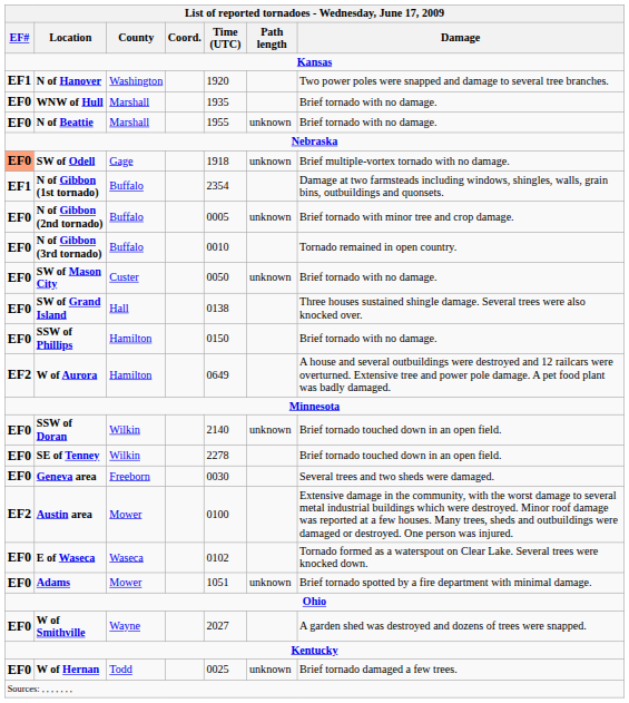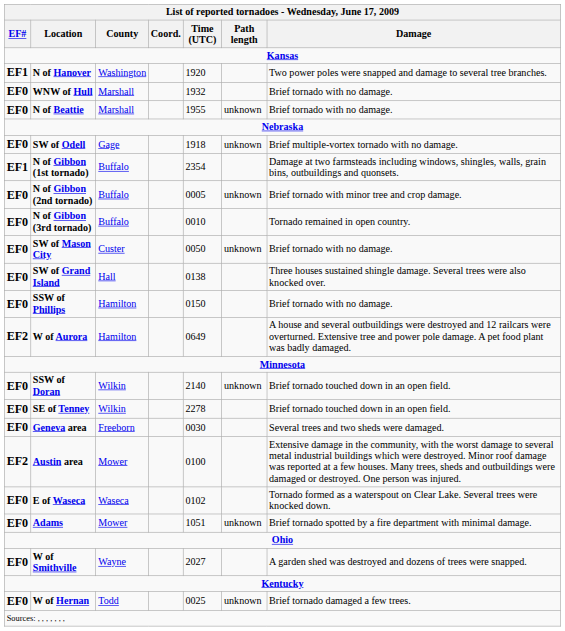WNW of Hull | Time (UTC): 1935 -> 1932
SW of Odell | EF#: lightsalmon background -> no background
